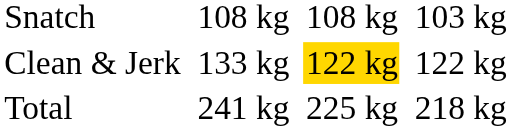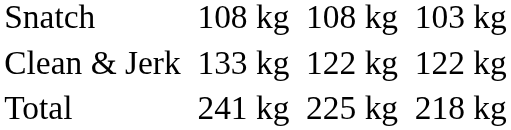Clean & Jerk | column 3: gold background -> no background
